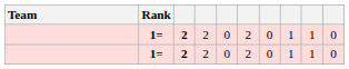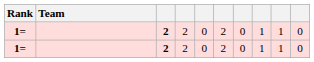columns swapped: Rank <-> Team
